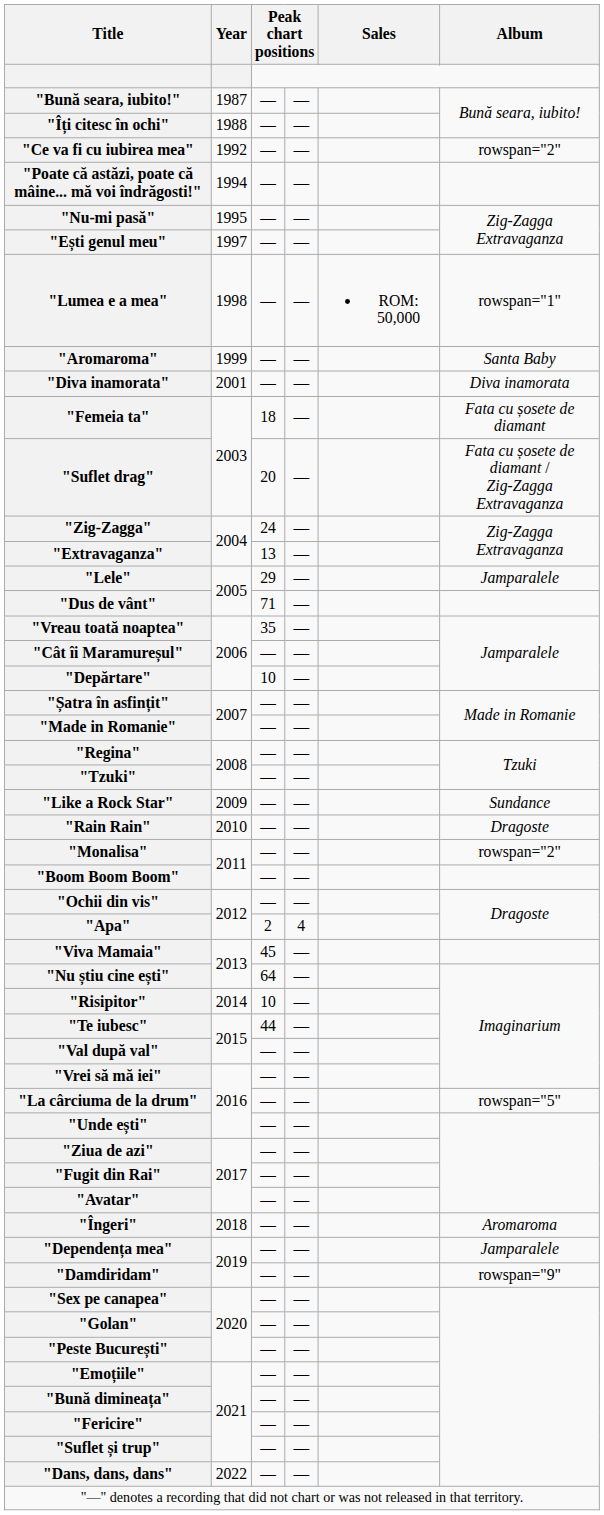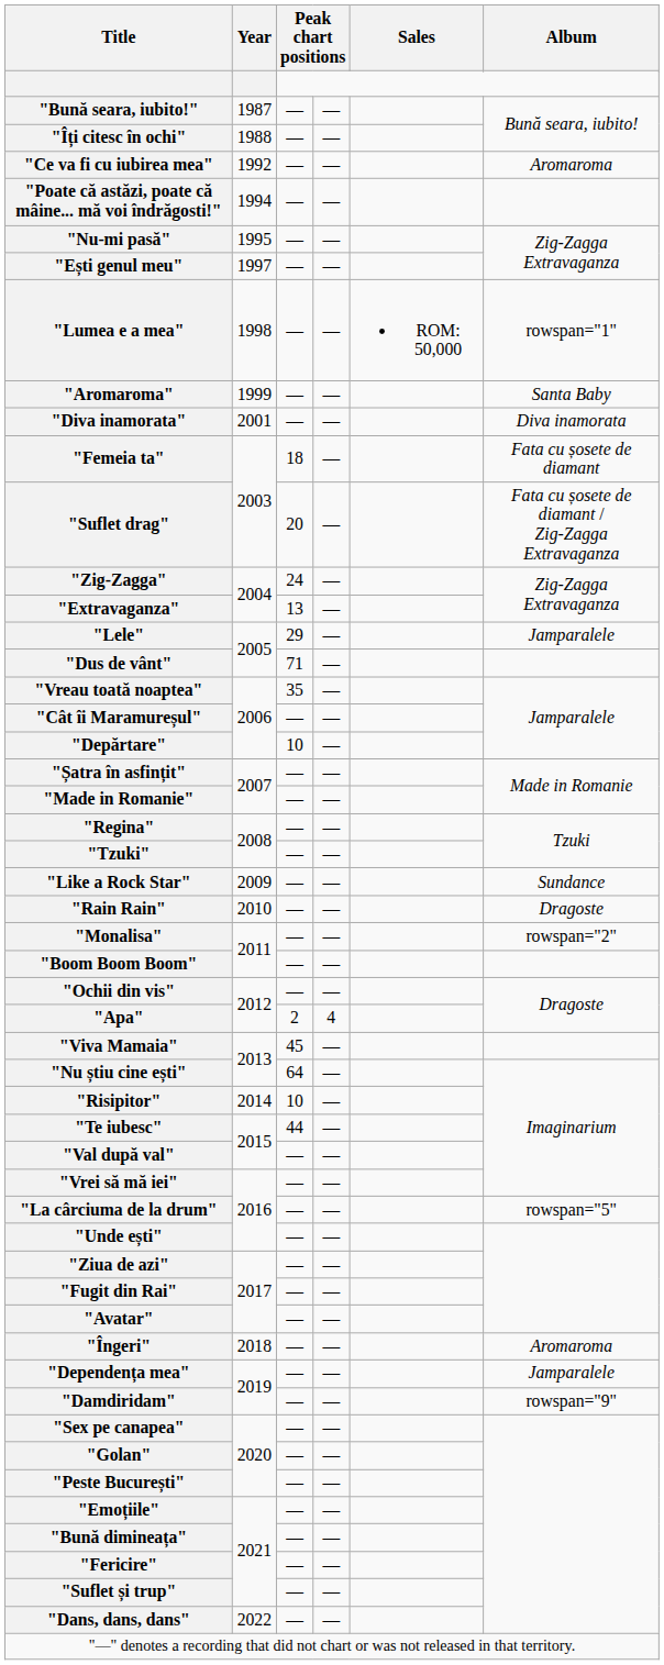"Ce va fi cu iubirea mea" | Album: rowspan="2" -> Aromaroma
